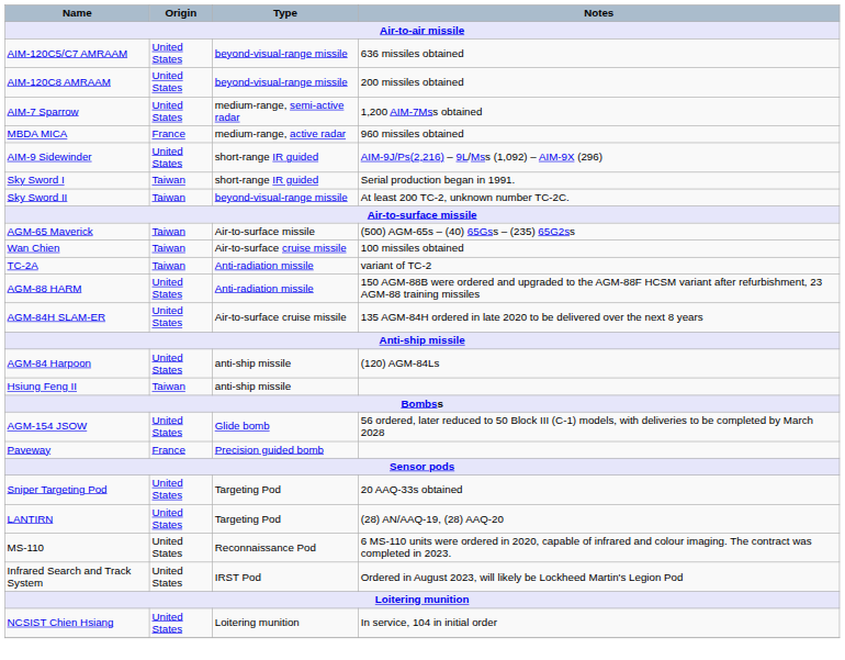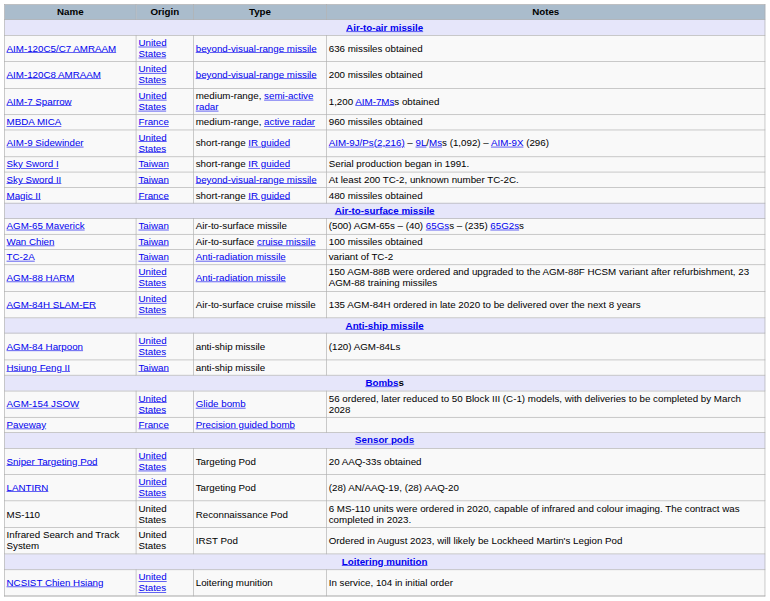+ row: Magic II | France | short-range IR guided | 480 missiles obtained
